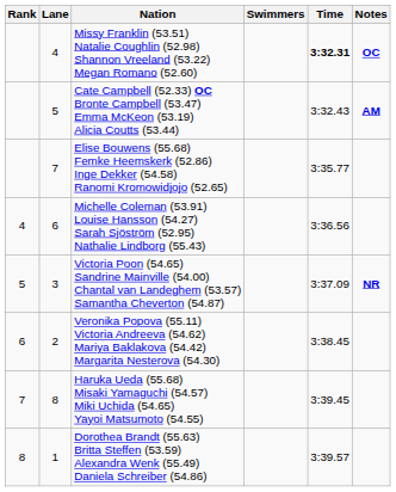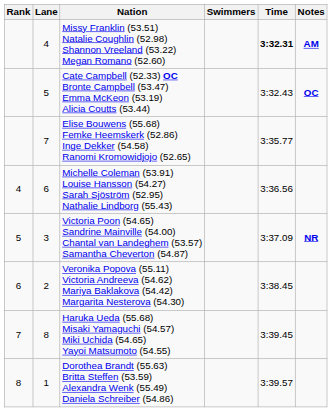row 2 | Notes: OC -> AM
row 3 | Notes: AM -> OC
